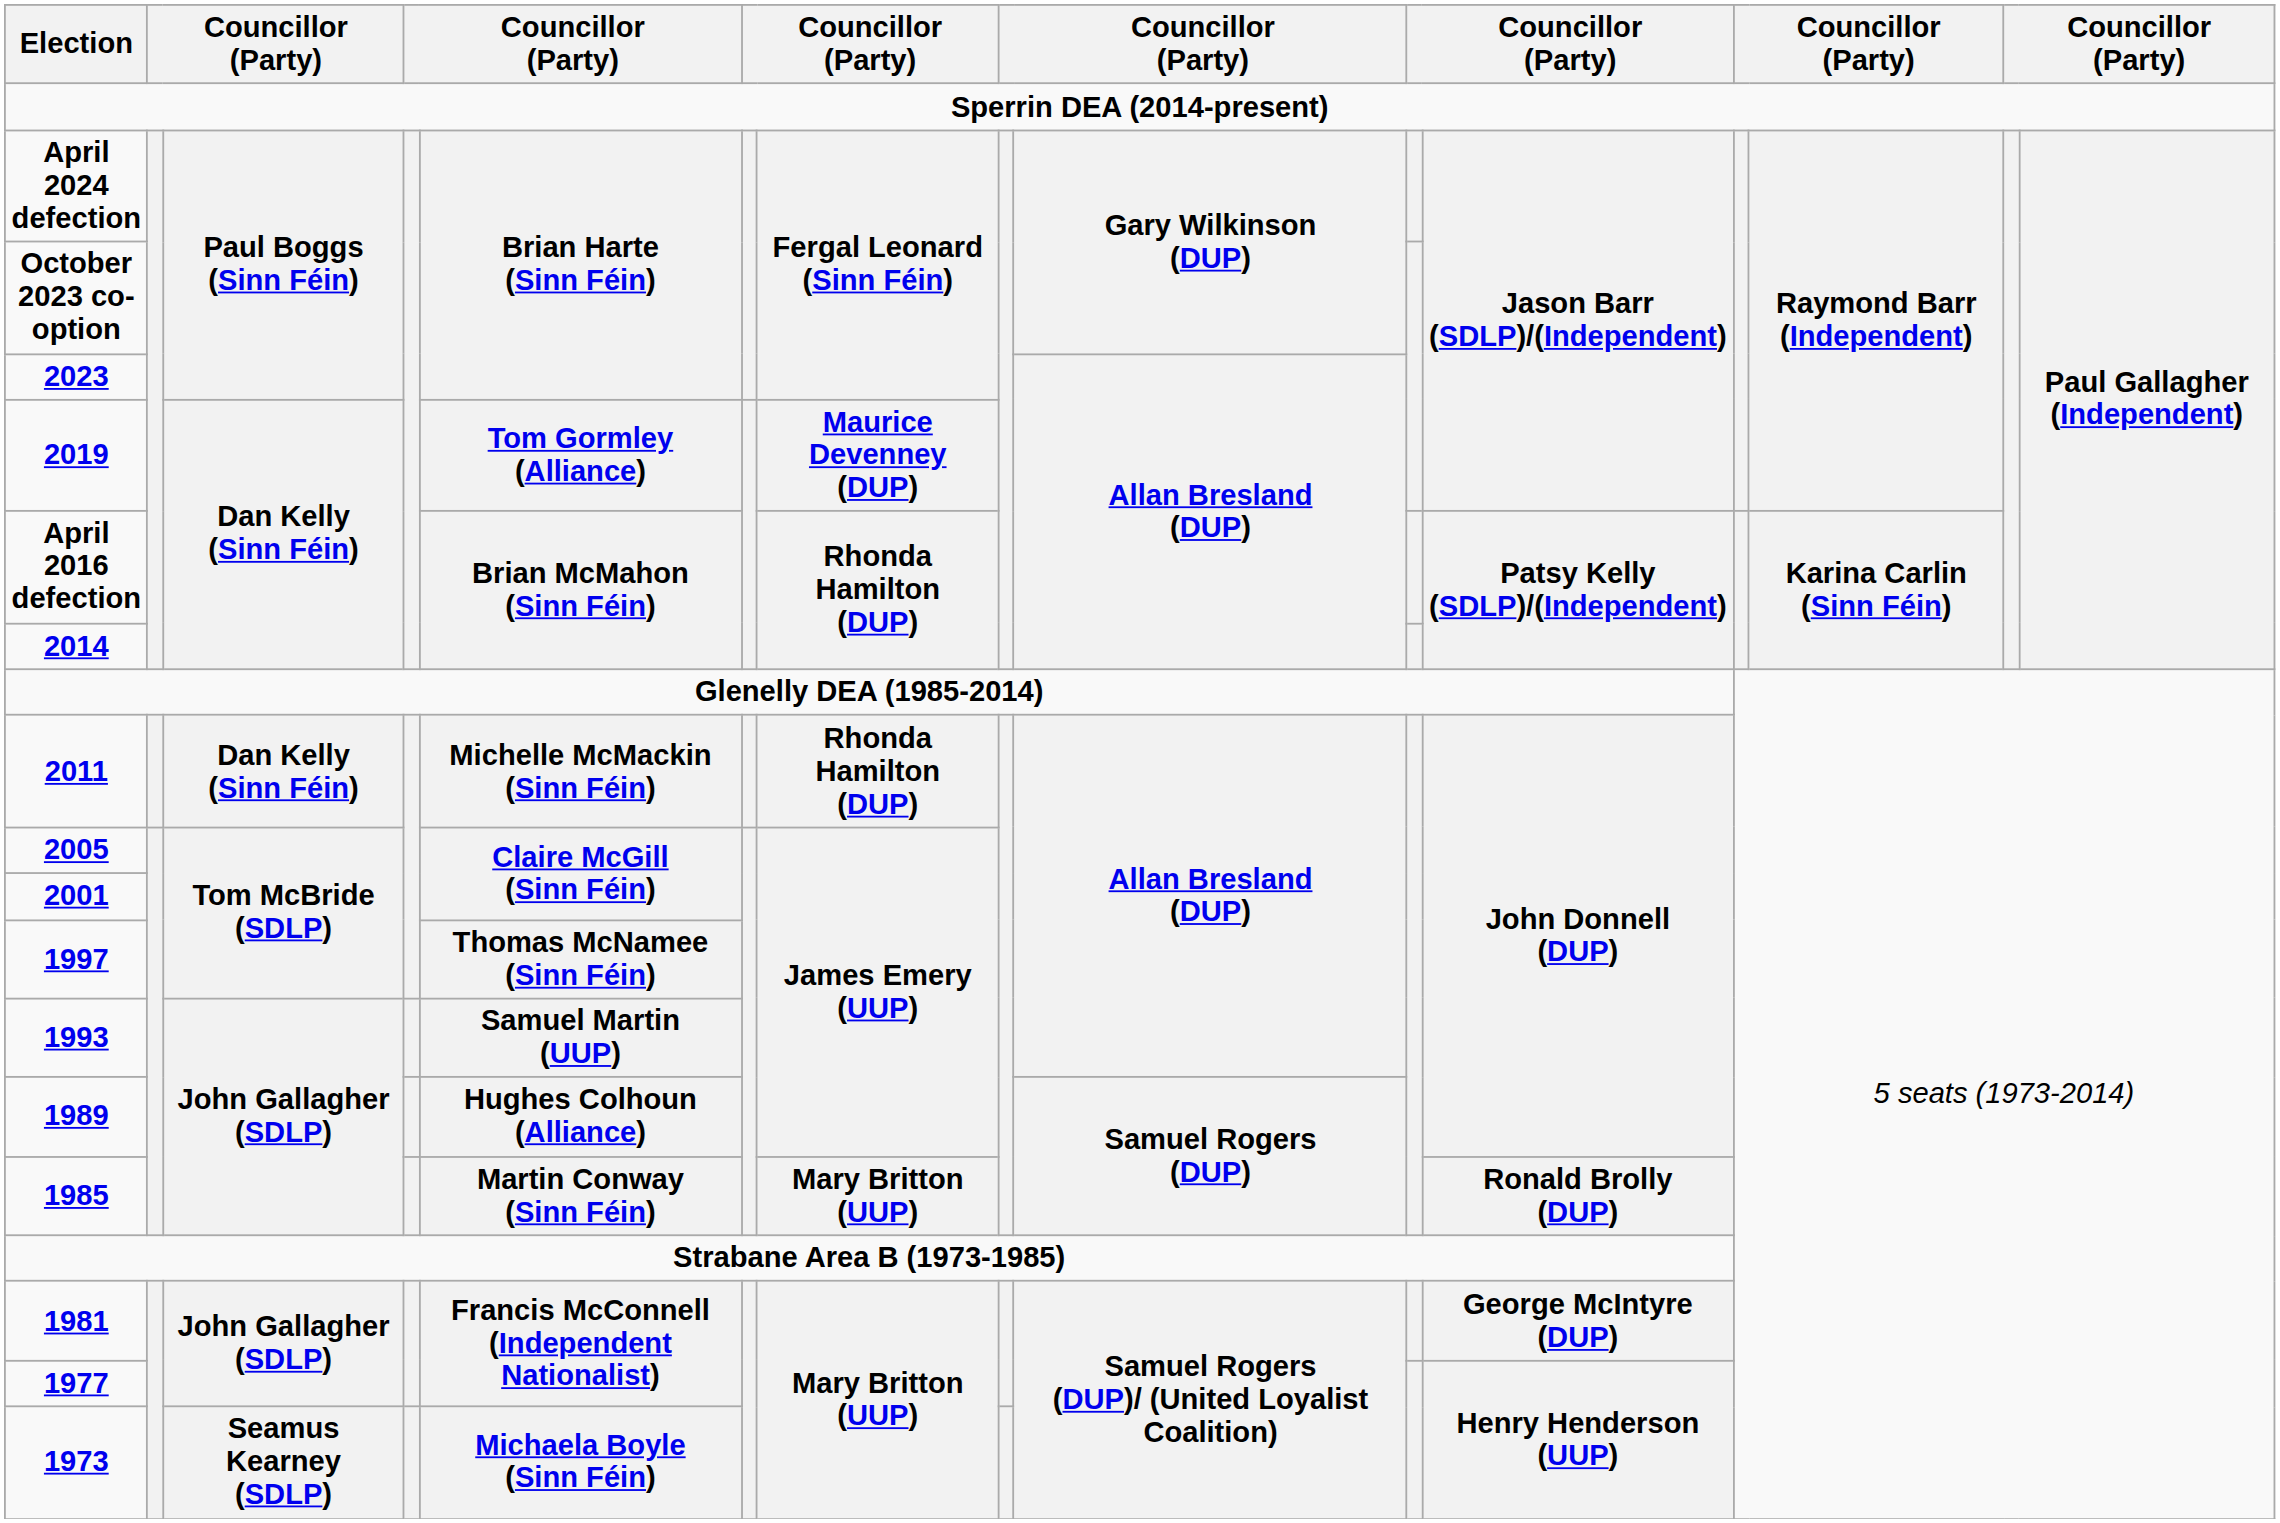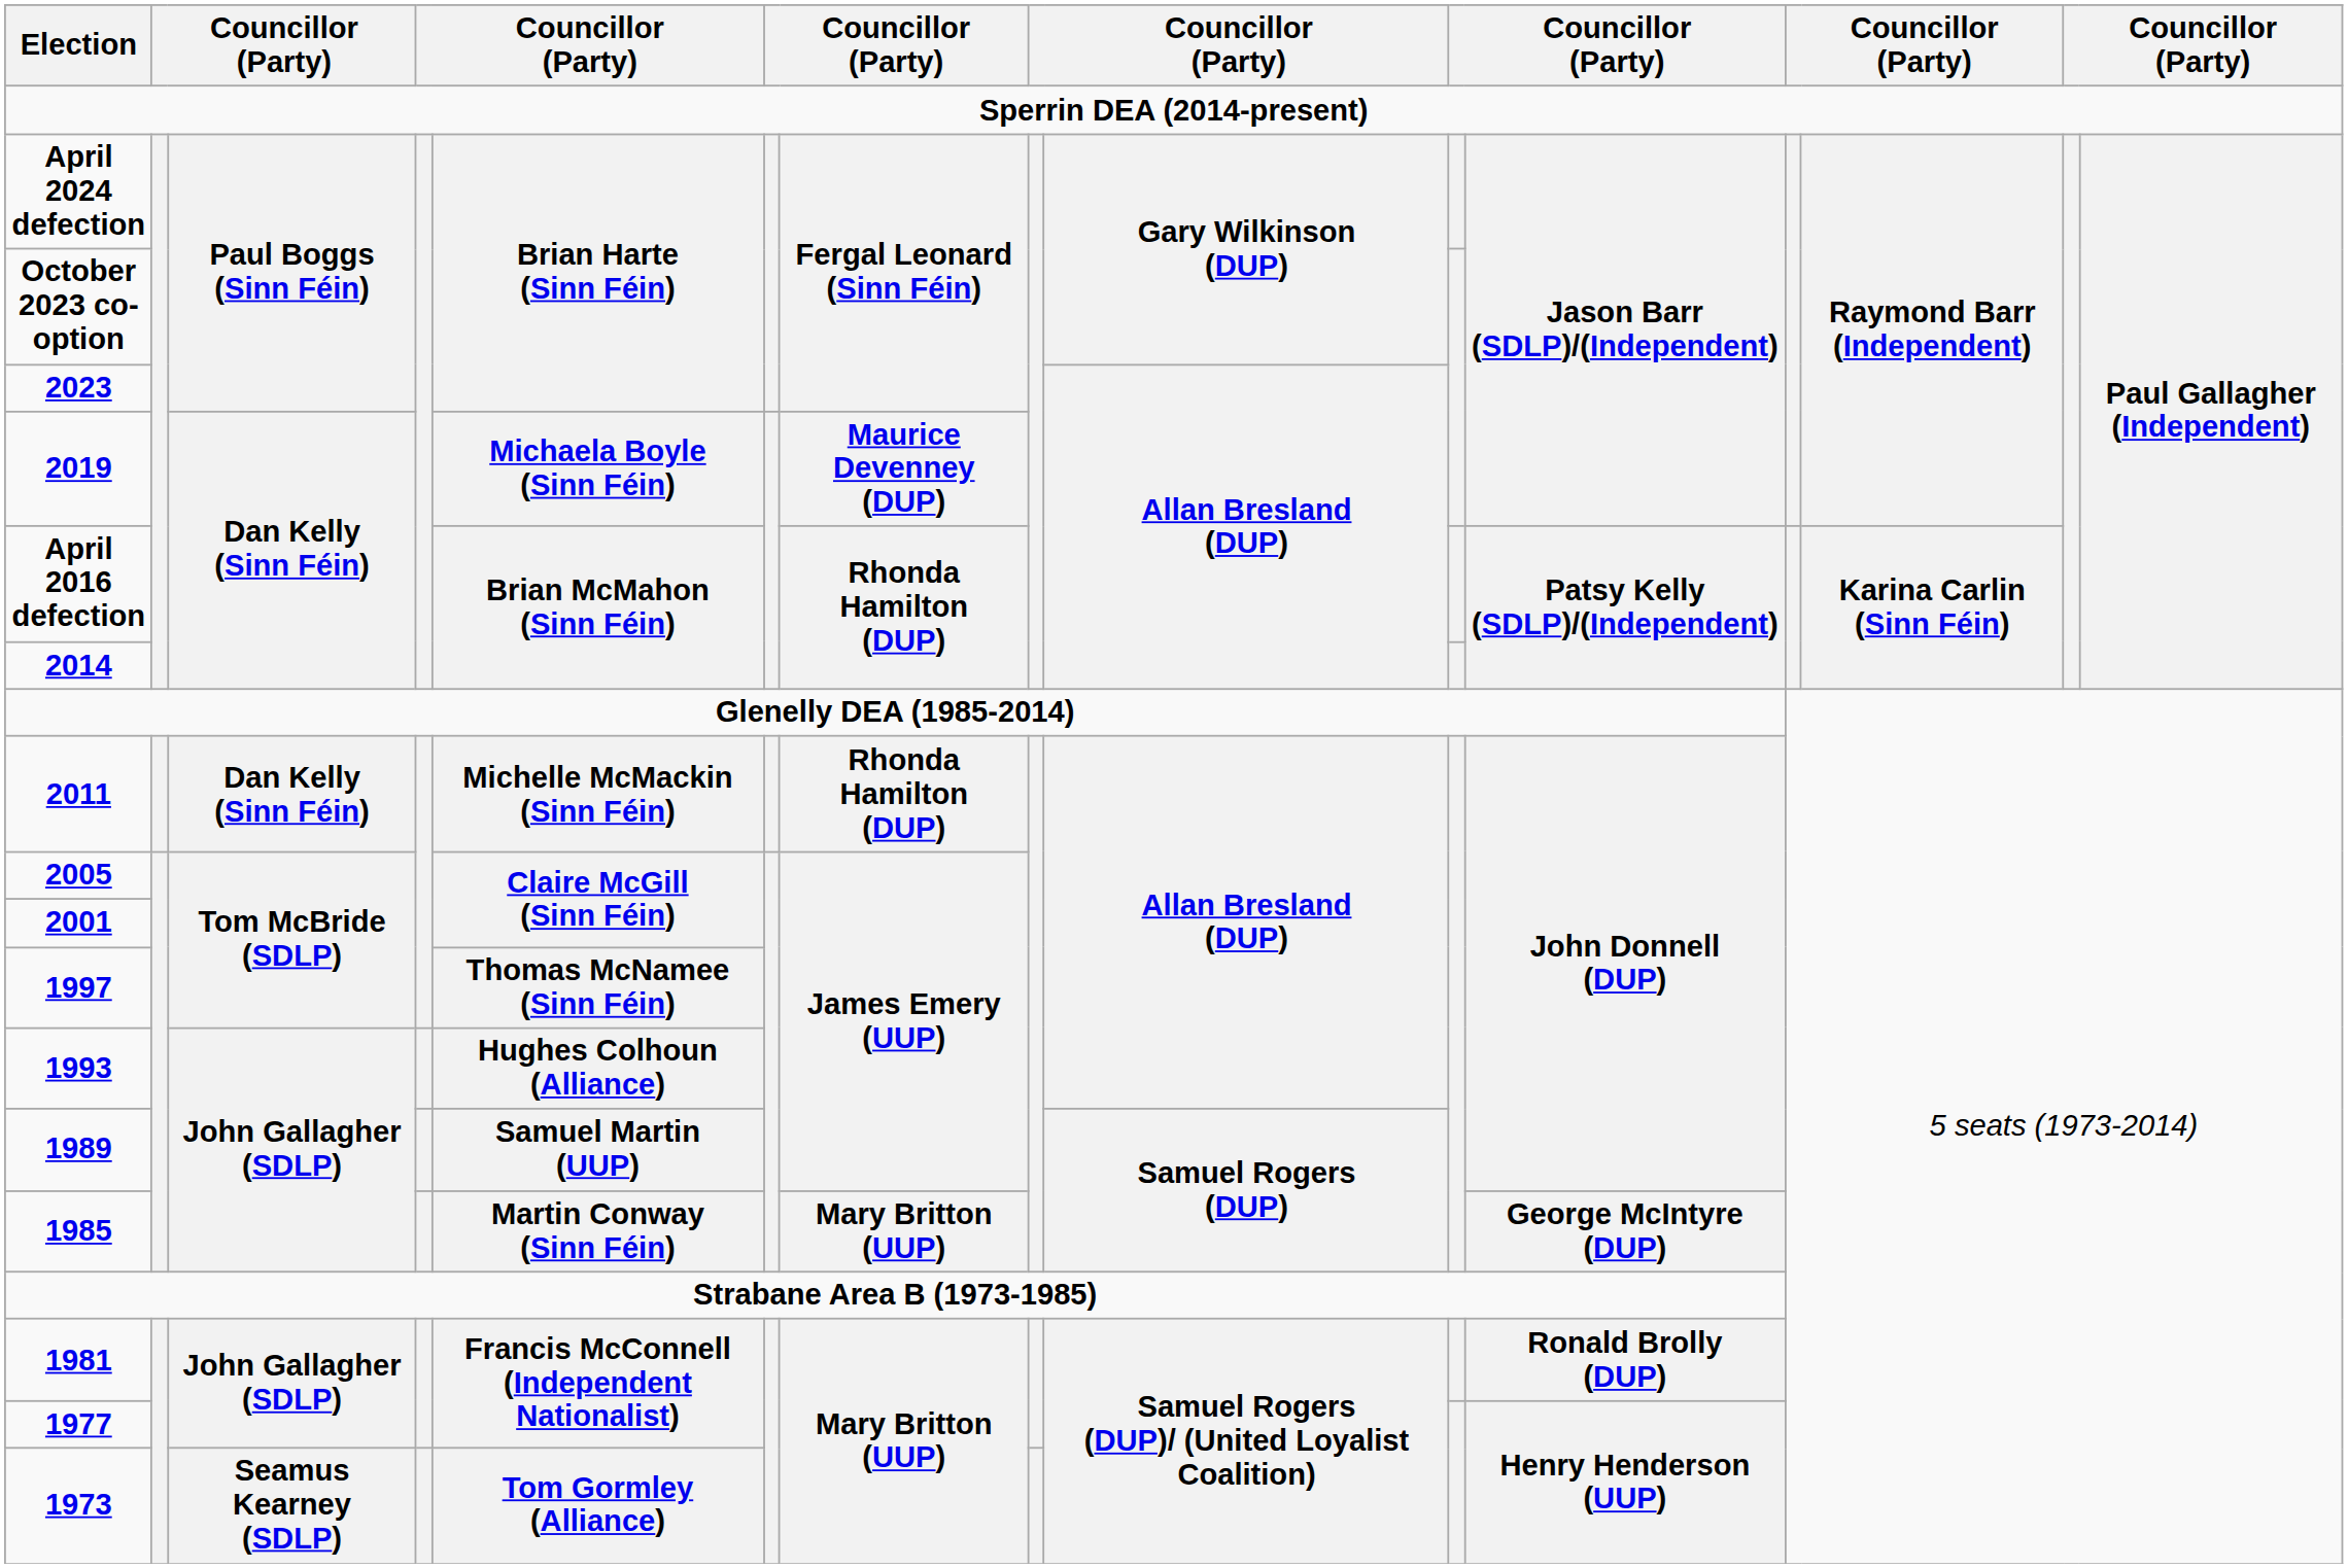2019 | column 5: Tom Gormley (Alliance) -> Michaela Boyle (Sinn Féin)
1993 | column 5: Samuel Martin (UUP) -> Hughes Colhoun (Alliance)
1989 | column 5: Hughes Colhoun (Alliance) -> Samuel Martin (UUP)
1985 | column 11: Ronald Brolly (DUP) -> George McIntyre (DUP)
1981 | column 11: George McIntyre (DUP) -> Ronald Brolly (DUP)
1973 | column 5: Michaela Boyle (Sinn Féin) -> Tom Gormley (Alliance)
